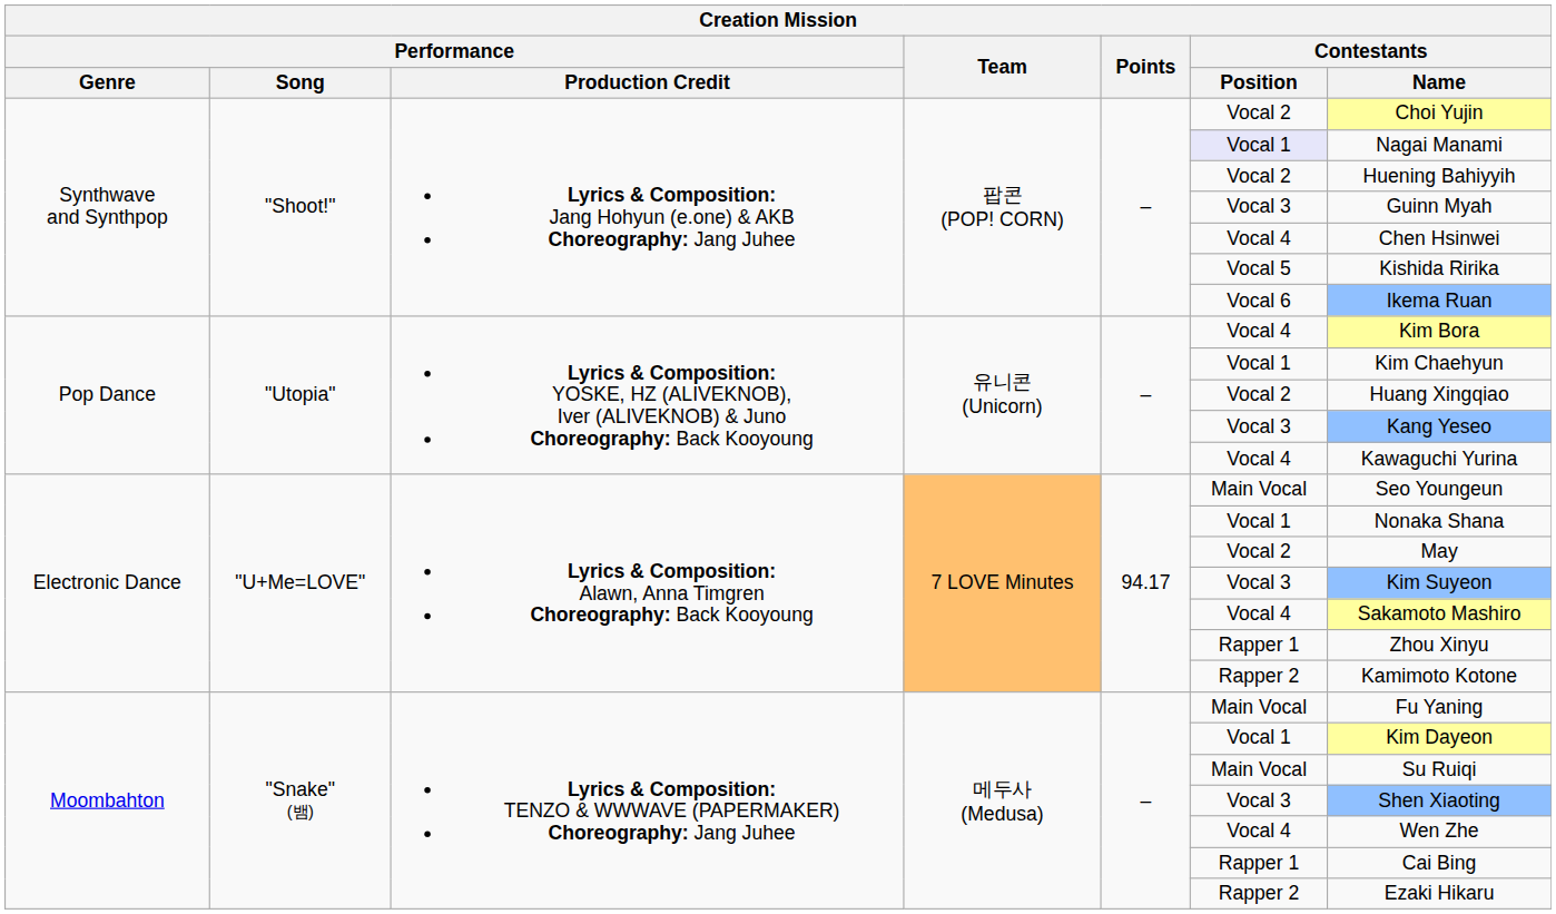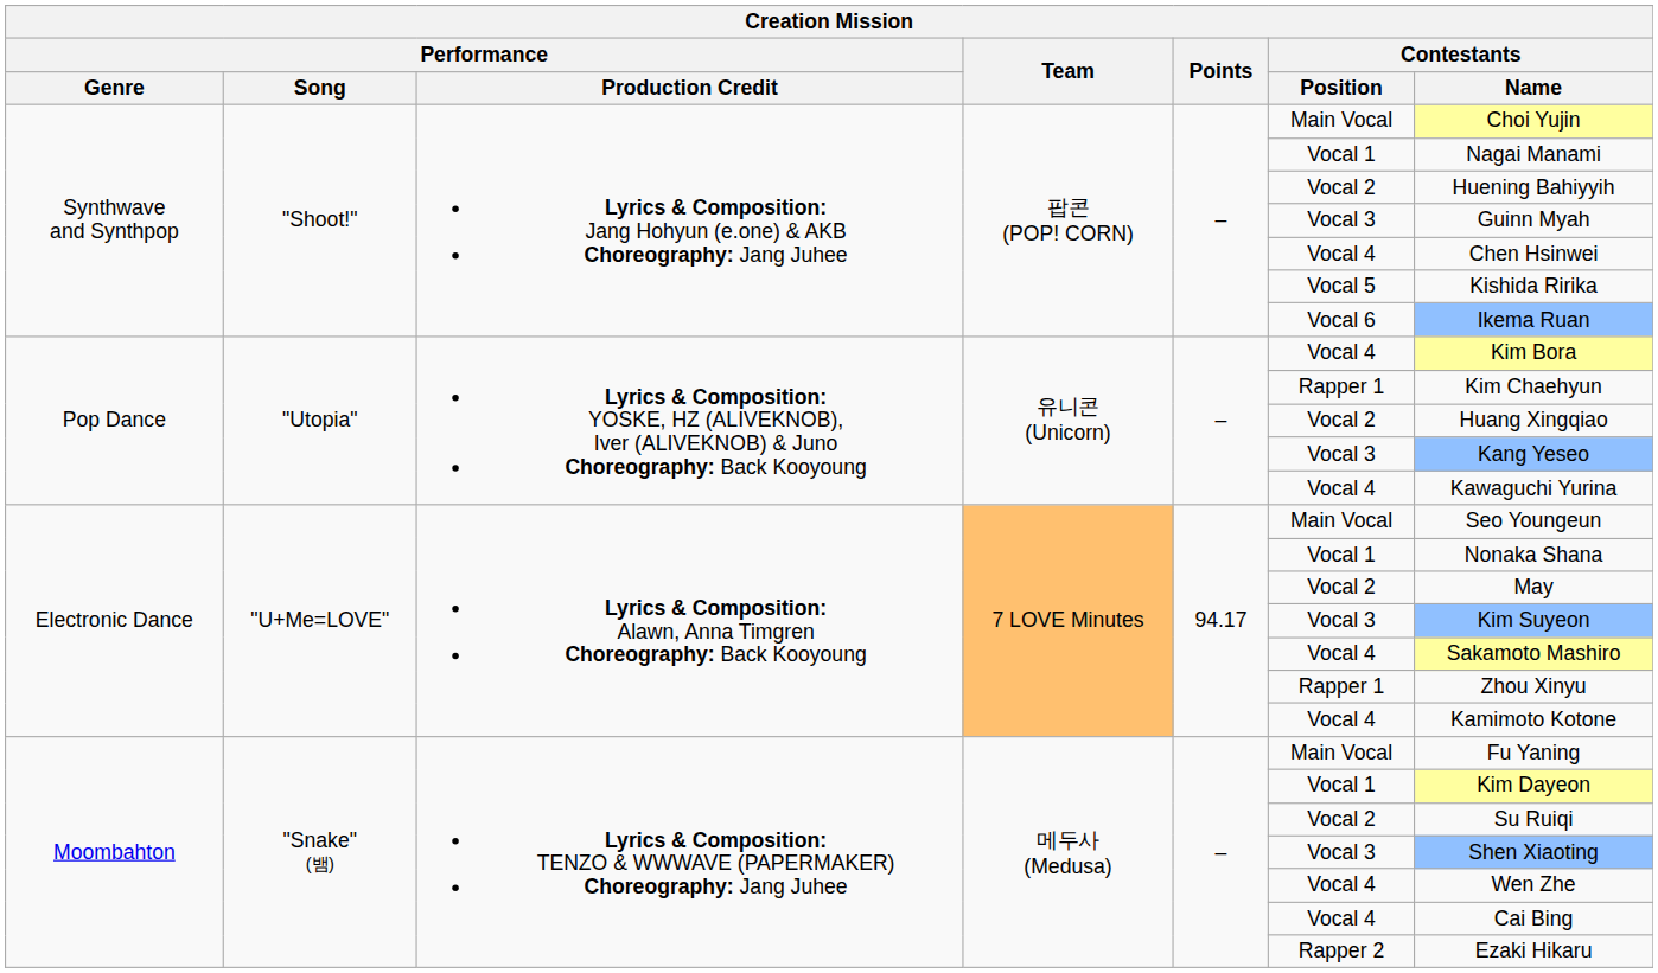row 4 | Contestants / Position: Vocal 2 -> Main Vocal
row 5 | Contestants / Position: lavender background -> no background
row 12 | Contestants / Position: Vocal 1 -> Rapper 1
row 22 | Contestants / Position: Rapper 2 -> Vocal 4
row 25 | Contestants / Position: Main Vocal -> Vocal 2
row 28 | Contestants / Position: Rapper 1 -> Vocal 4
